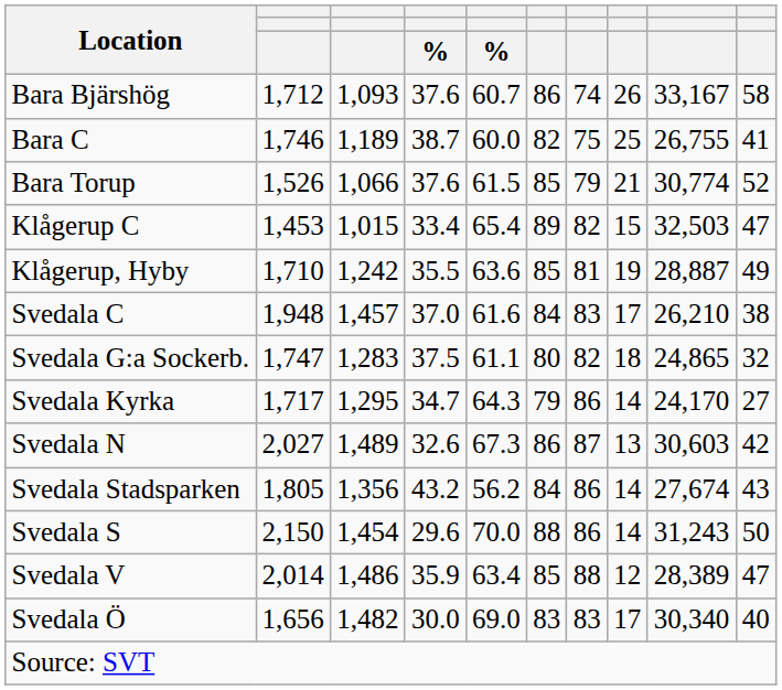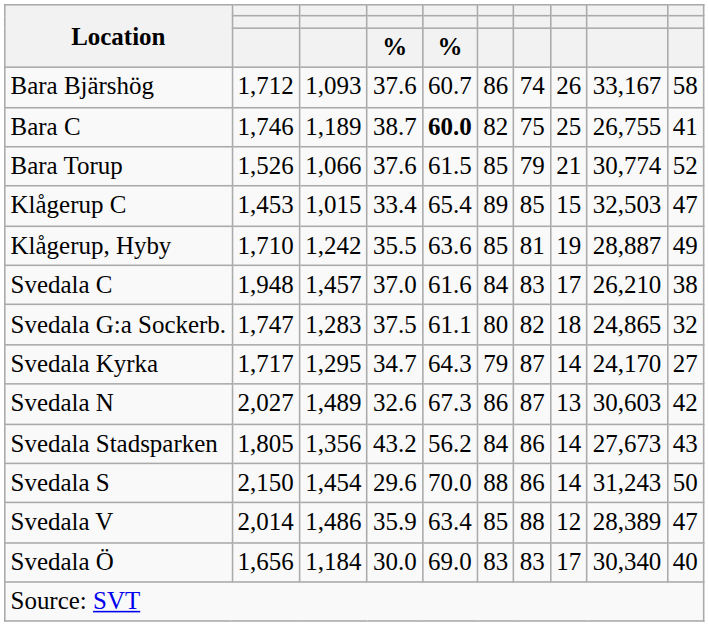Bara C | column 5: normal -> bold
Klågerup C | column 7: 82 -> 85
Svedala Kyrka | column 7: 86 -> 87
Svedala Stadsparken | column 9: 27,674 -> 27,673
Svedala Ö | column 3: 1,482 -> 1,184
